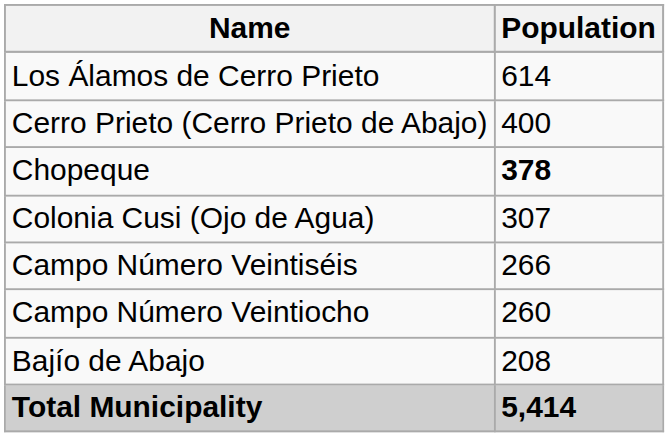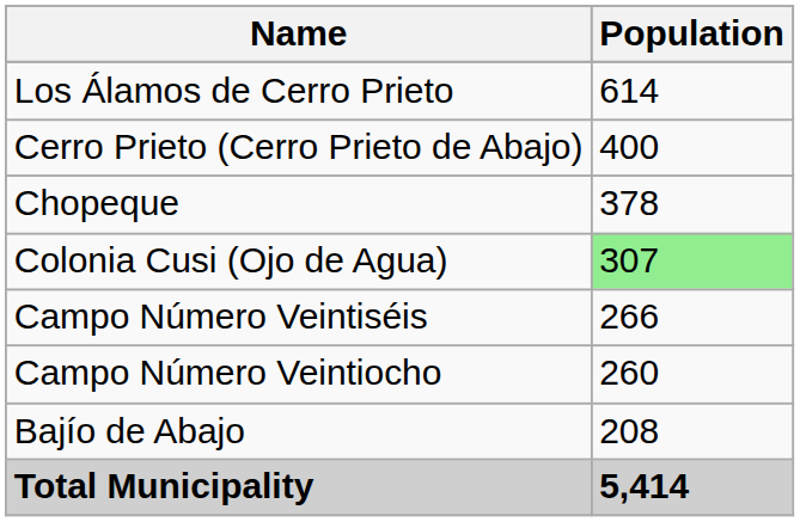Chopeque | Population: bold -> normal
Colonia Cusi (Ojo de Agua) | Population: no background -> lightgreen background
